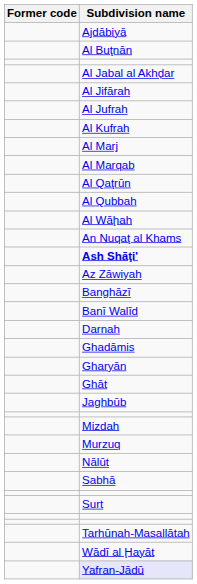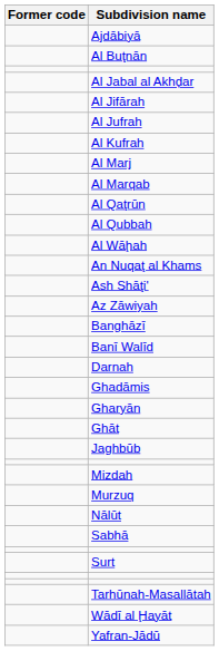row 15 | Subdivision name: bold -> normal
row 35 | Subdivision name: lavender background -> no background
